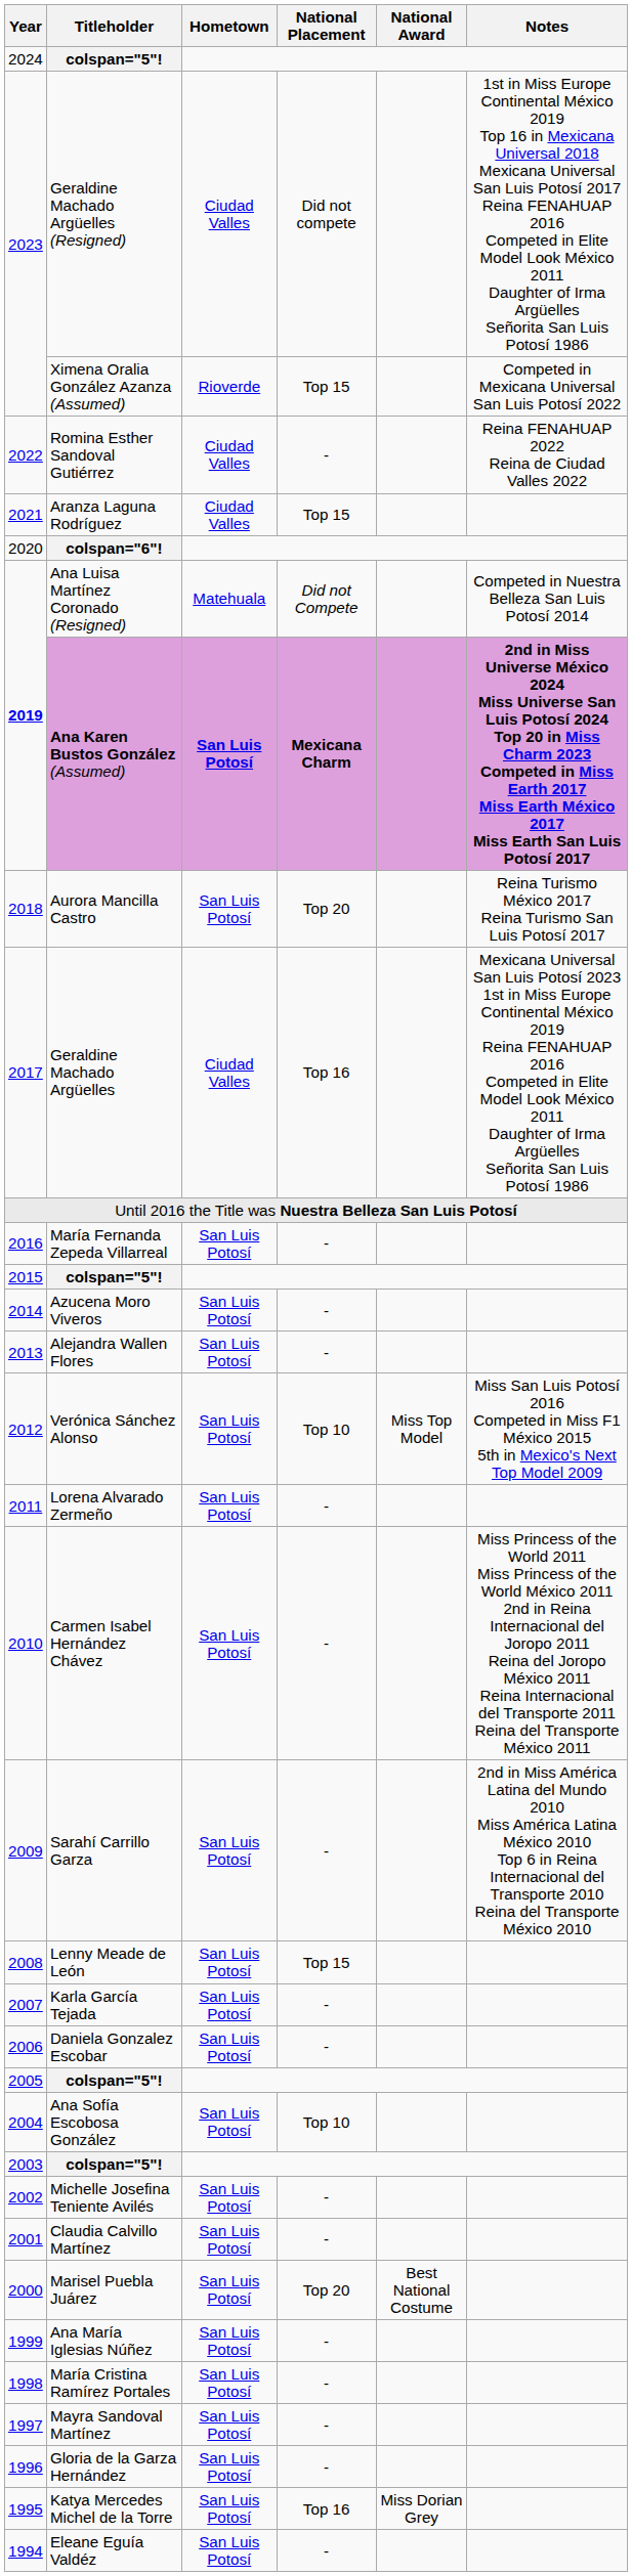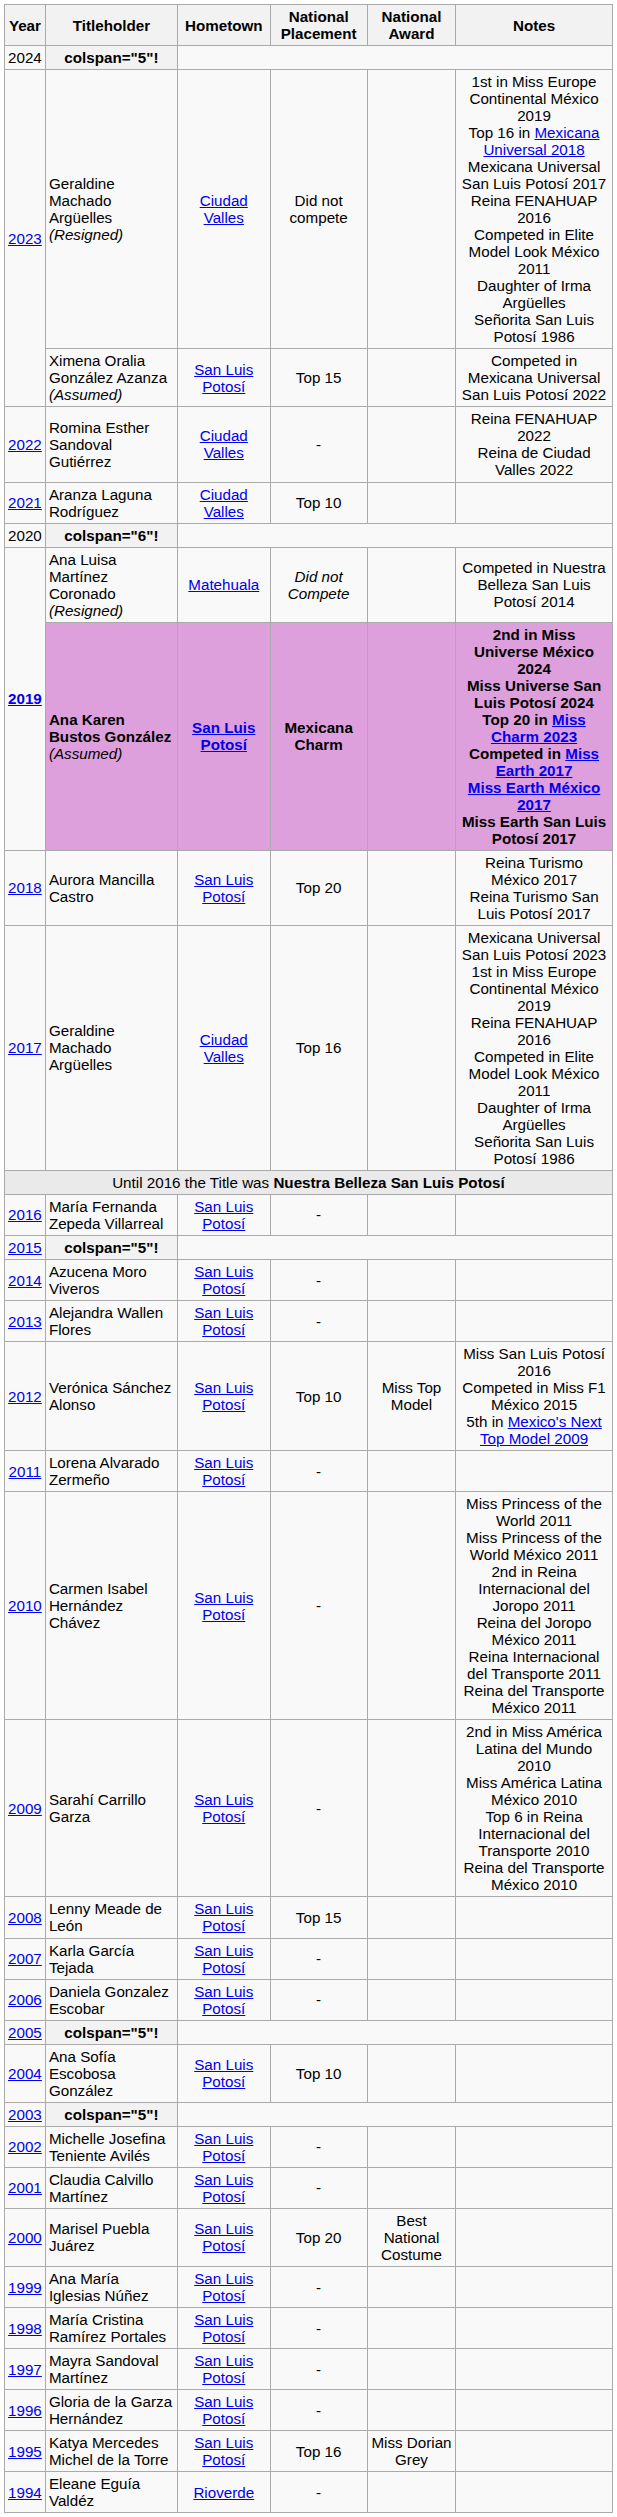Ximena Oralia González Azanza (Assumed) | Hometown: Rioverde -> San Luis Potosí
Aranza Laguna Rodríguez | National Placement: Top 15 -> Top 10
Eleane Eguía Valdéz | Hometown: San Luis Potosí -> Rioverde
